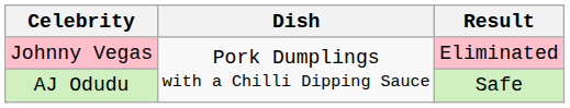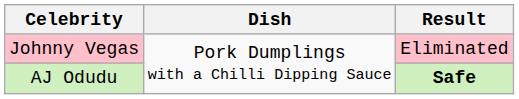AJ Odudu | Result: normal -> bold
